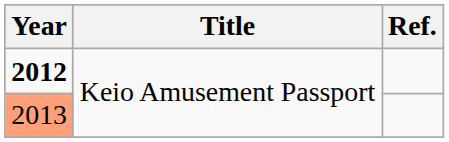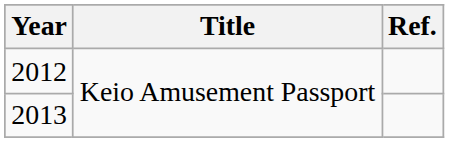2012 | Year: bold -> normal
2013 | Year: lightsalmon background -> no background
